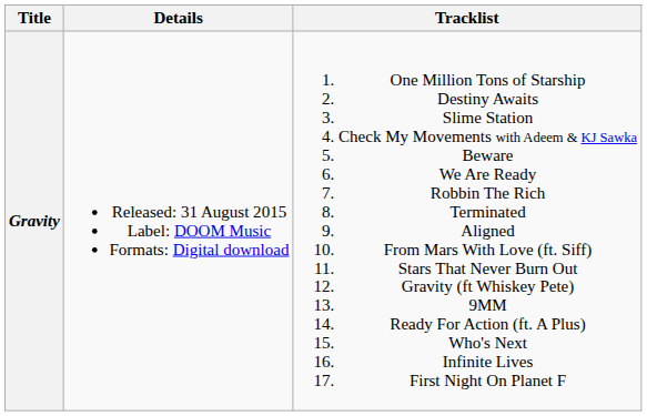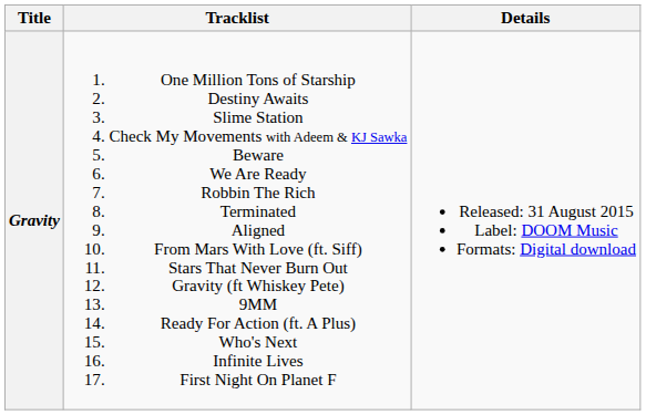columns swapped: Details <-> Tracklist
